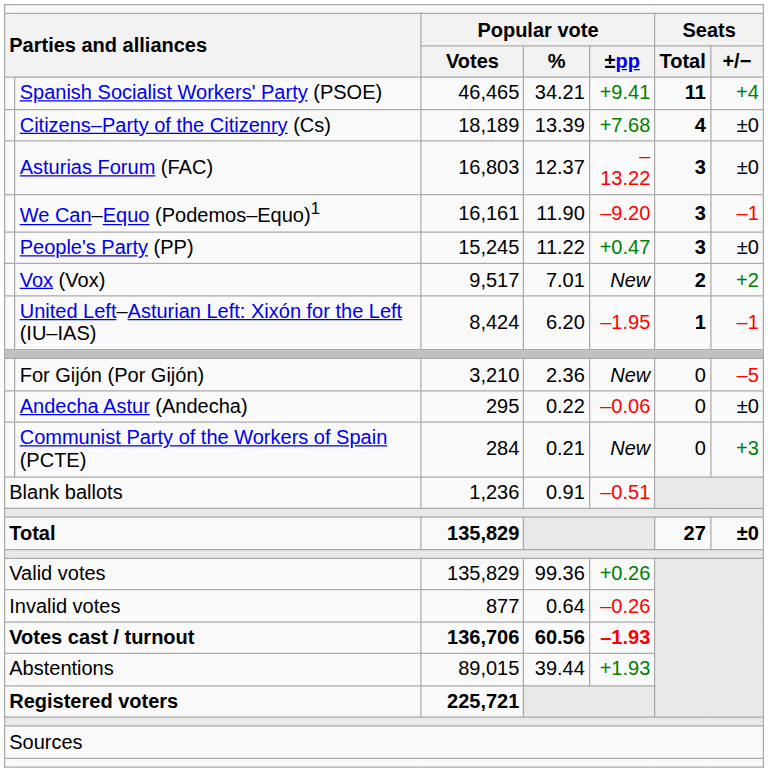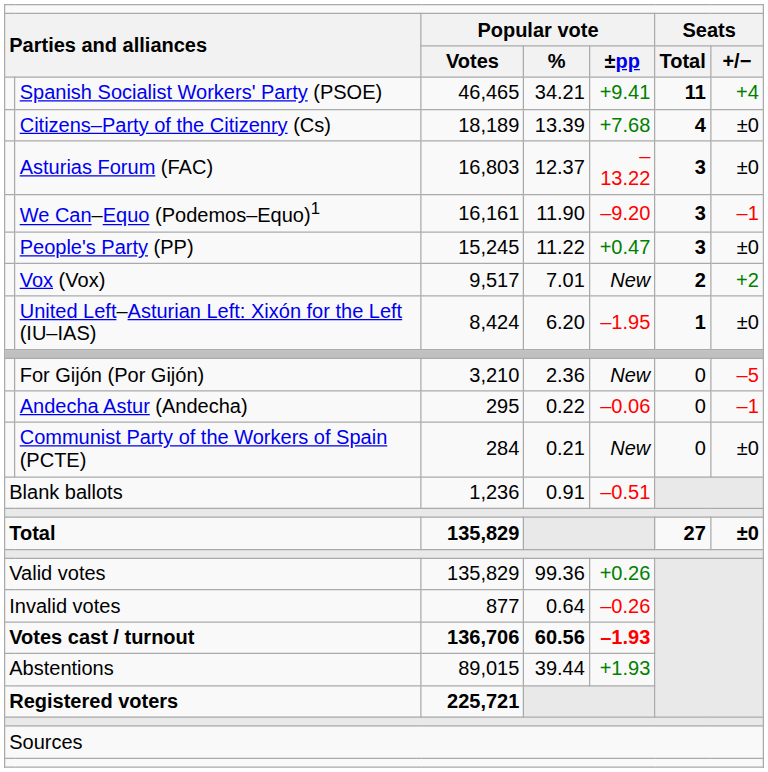United Left–Asturian Left: Xixón for the Left (IU–IAS) | column 7: –1 -> ±0
Andecha Astur (Andecha) | column 7: ±0 -> –1
Communist Party of the Workers of Spain (PCTE) | column 7: +3 -> ±0
